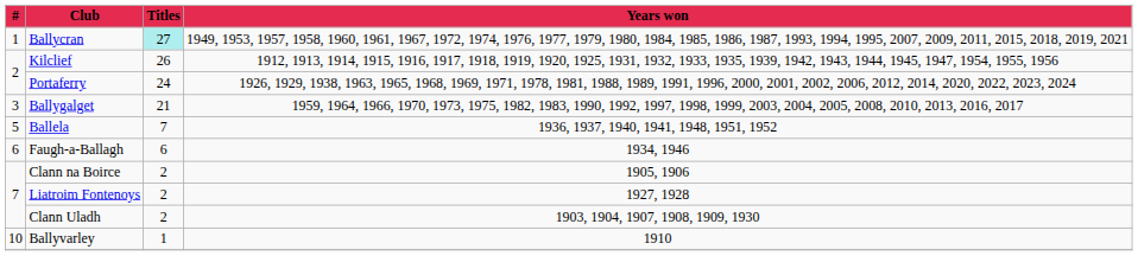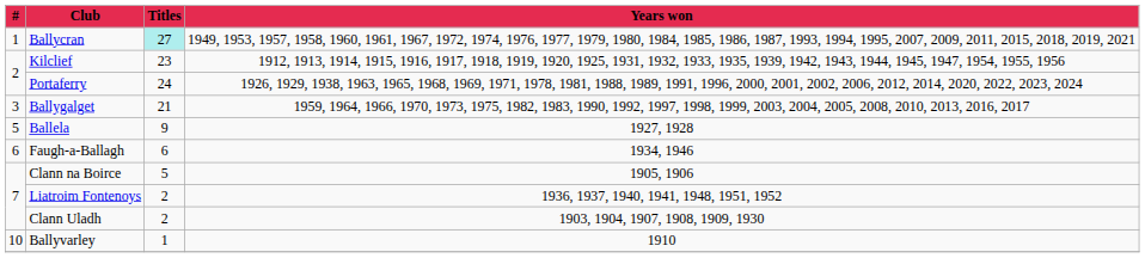Kilclief | Titles: 26 -> 23
Ballela | Titles: 7 -> 9
Ballela | Years won: 1936, 1937, 1940, 1941, 1948, 1951, 1952 -> 1927, 1928
Clann na Boirce | Titles: 2 -> 5
Liatroim Fontenoys | Years won: 1927, 1928 -> 1936, 1937, 1940, 1941, 1948, 1951, 1952
